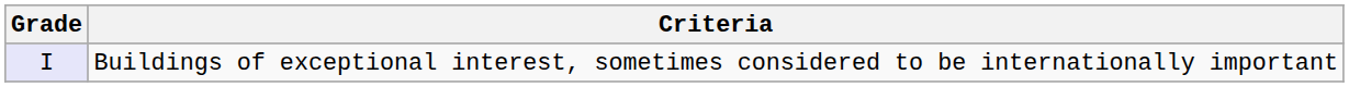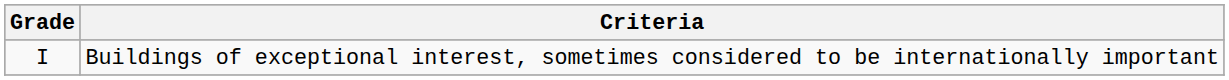row 2 | Grade: lavender background -> no background
